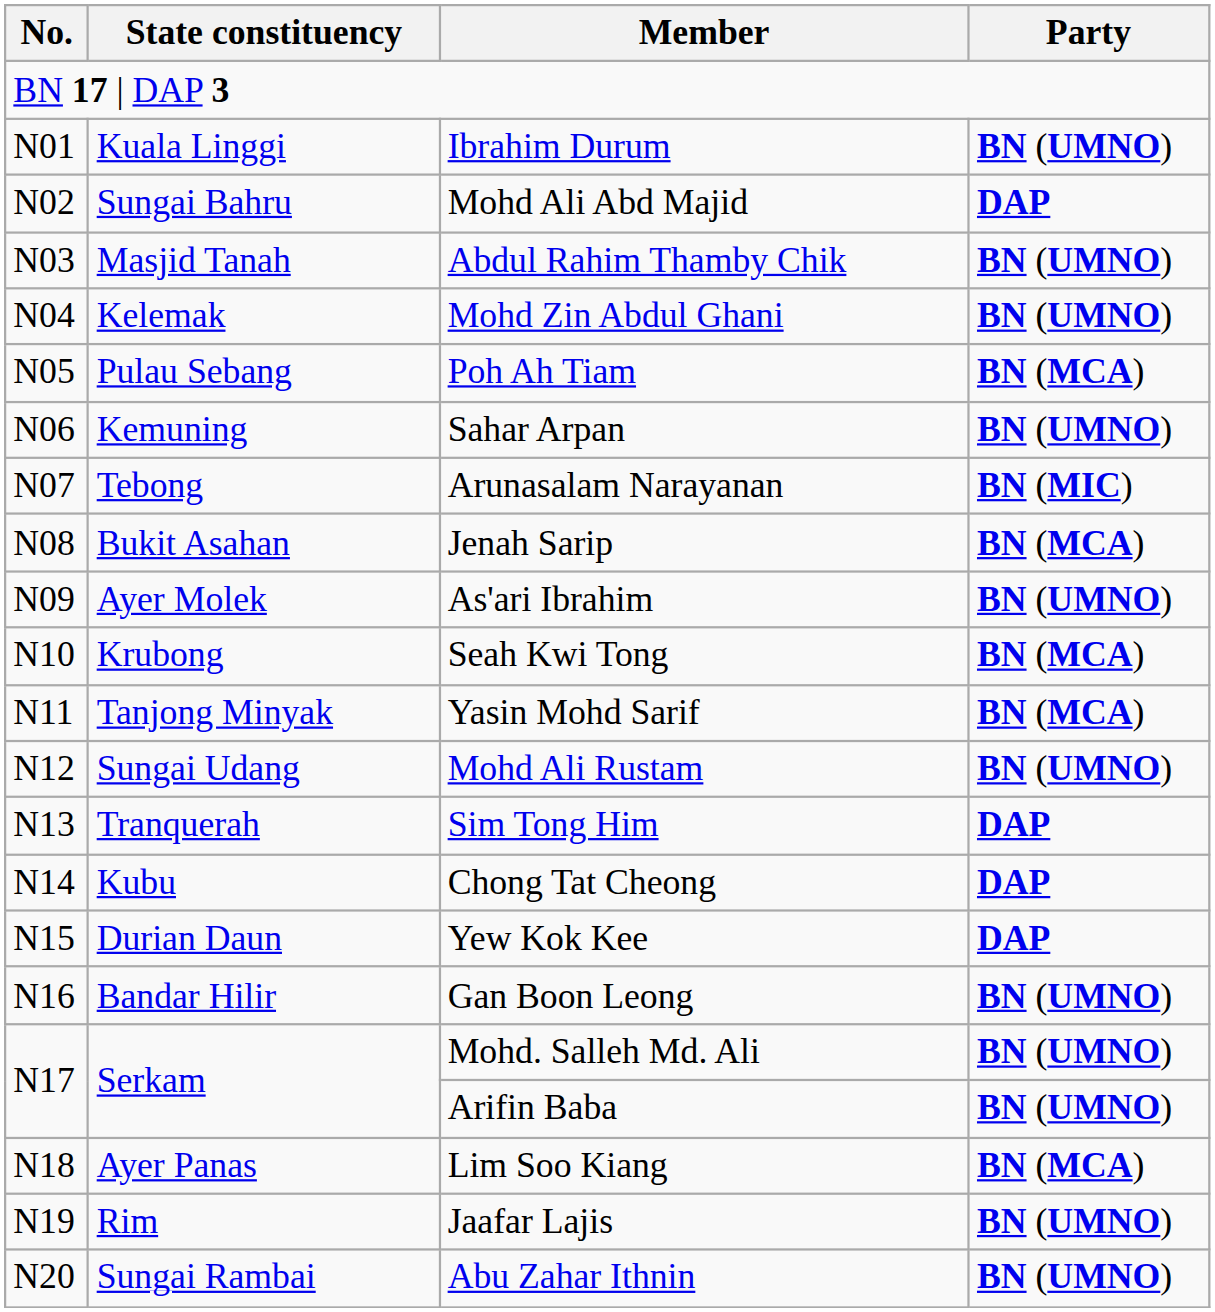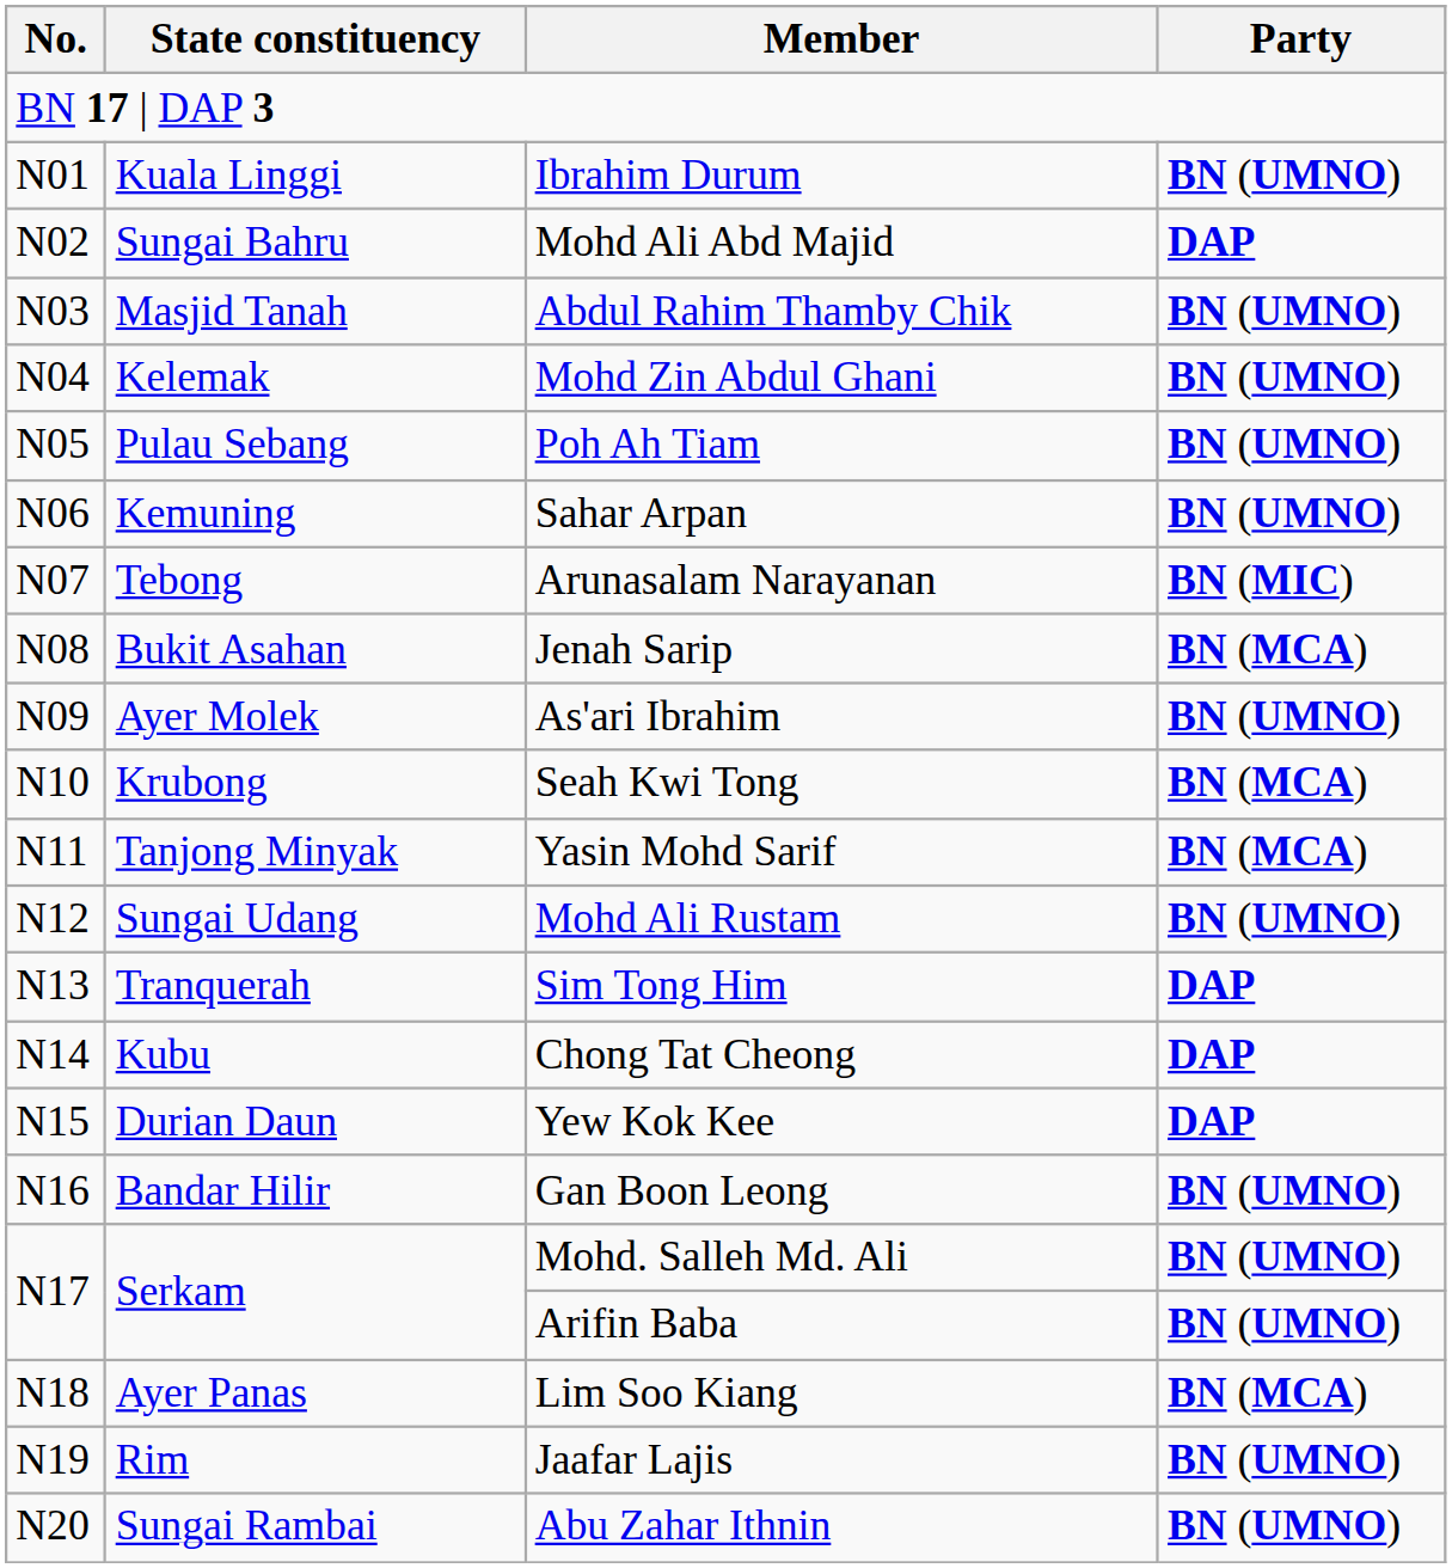Poh Ah Tiam | Party: BN (MCA) -> BN (UMNO)
